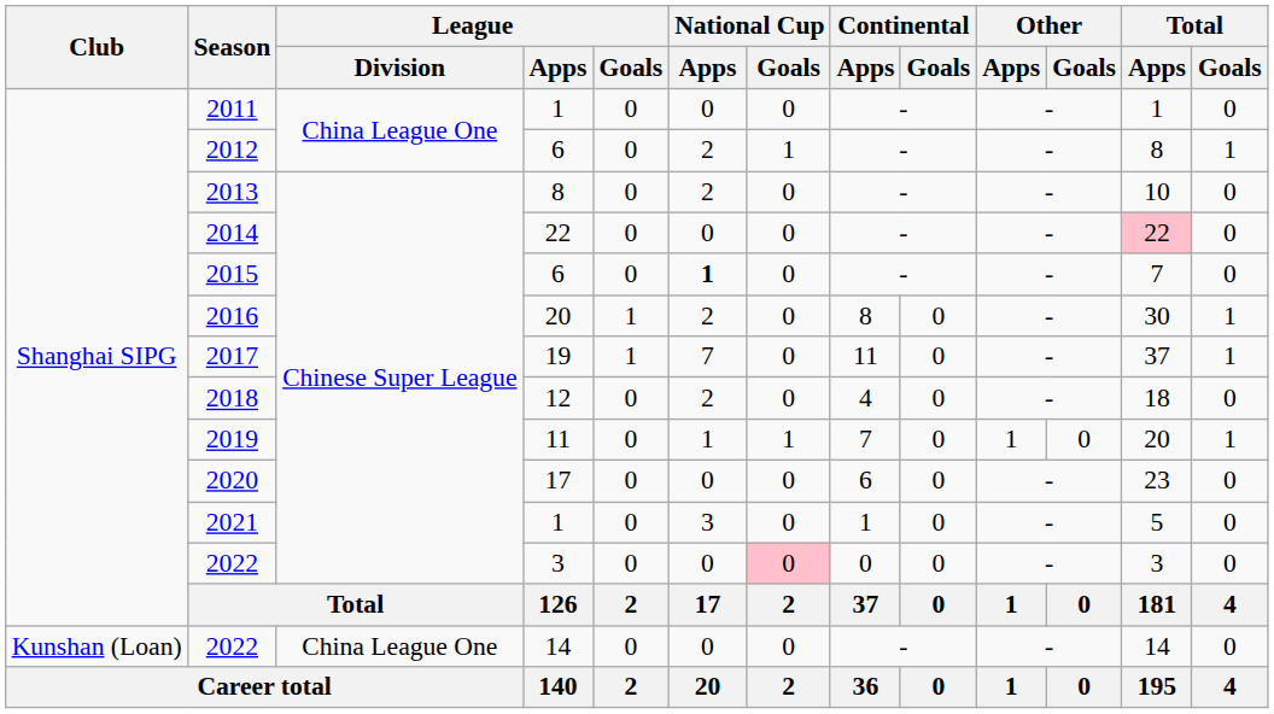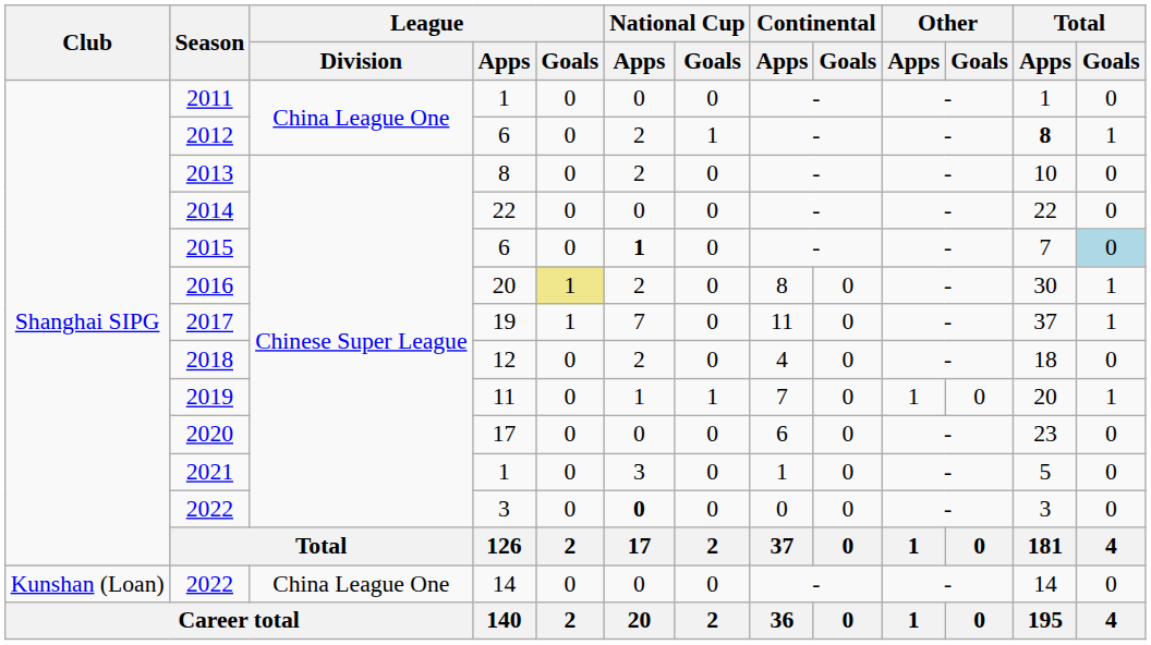2012 | Total / Apps: normal -> bold
2014 | Total / Apps: pink background -> no background
2015 | Total / Goals: no background -> lightblue background
2016 | League / Goals: no background -> khaki background
2022 / 3 | National Cup / Apps: normal -> bold
2022 / 3 | National Cup / Goals: pink background -> no background
